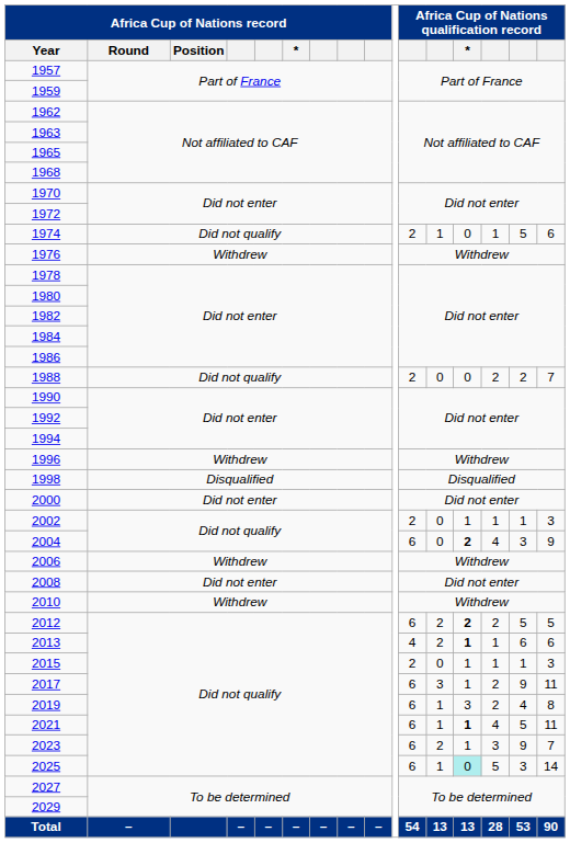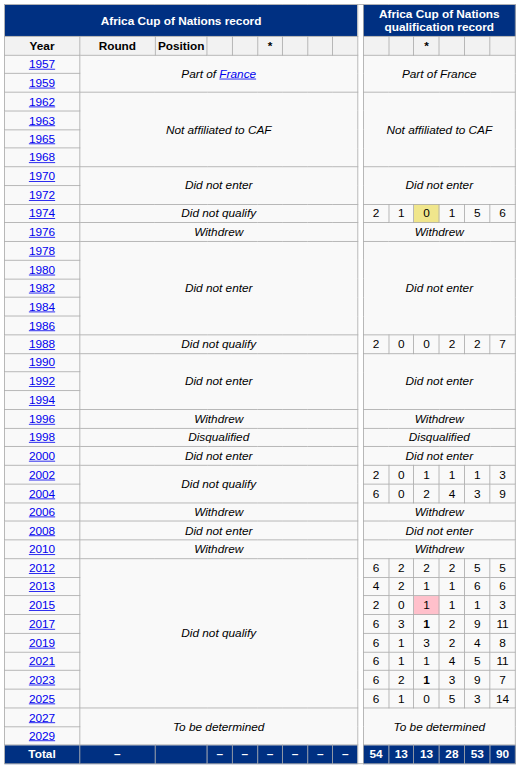1974 | Africa Cup of Nations qualification record / *: no background -> khaki background
2004 | Africa Cup of Nations qualification record / *: bold -> normal
2012 | Africa Cup of Nations qualification record / *: bold -> normal
2013 | Africa Cup of Nations qualification record / *: bold -> normal
2015 | Africa Cup of Nations qualification record / *: no background -> pink background
2017 | Africa Cup of Nations qualification record / *: normal -> bold
2021 | Africa Cup of Nations qualification record / *: bold -> normal
2023 | Africa Cup of Nations qualification record / *: normal -> bold
2025 | Africa Cup of Nations qualification record / *: paleturquoise background -> no background
